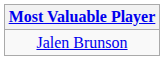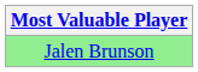row 2 | column 1: no background -> lightgreen background
